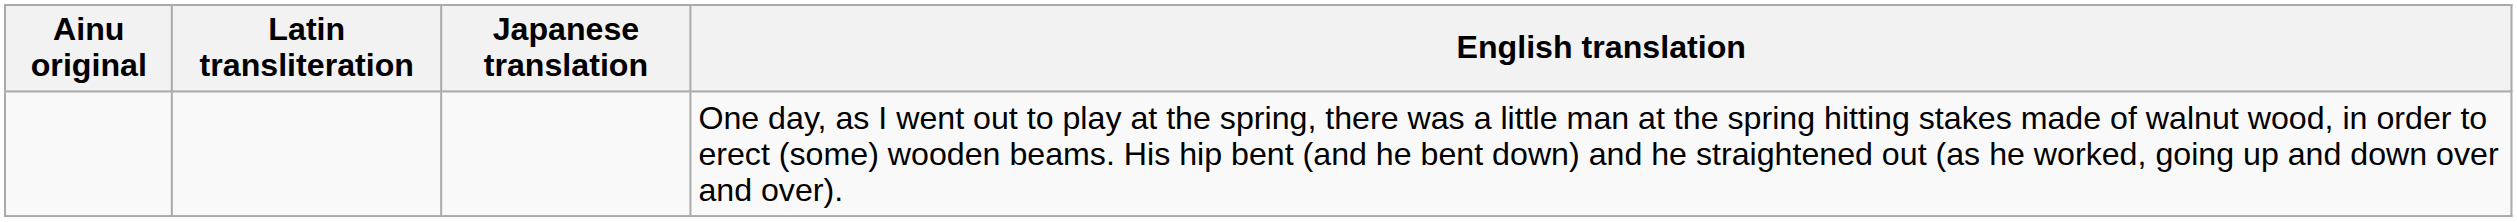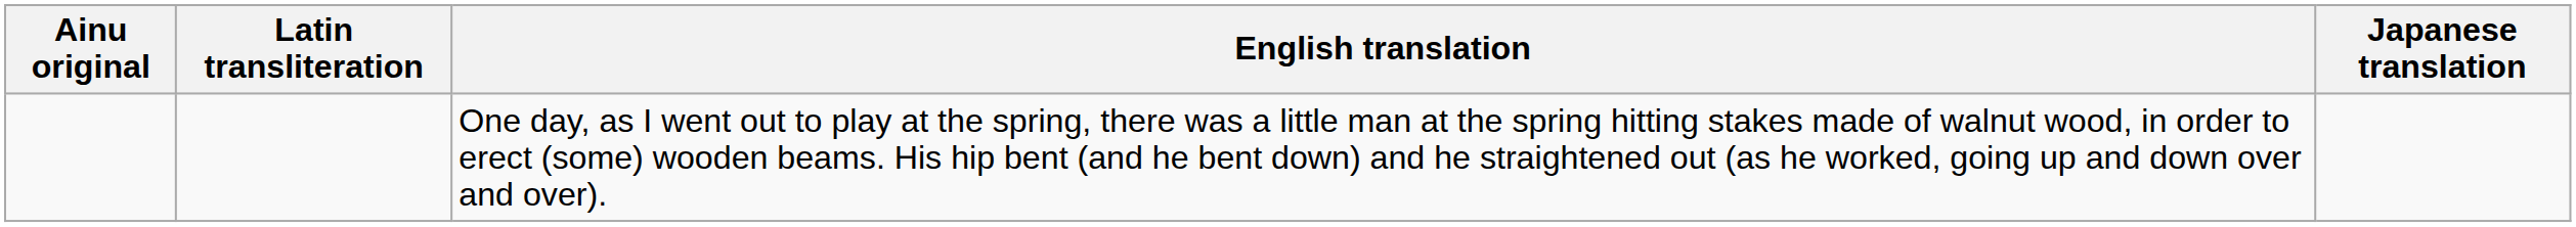columns swapped: Japanese translation <-> English translation
